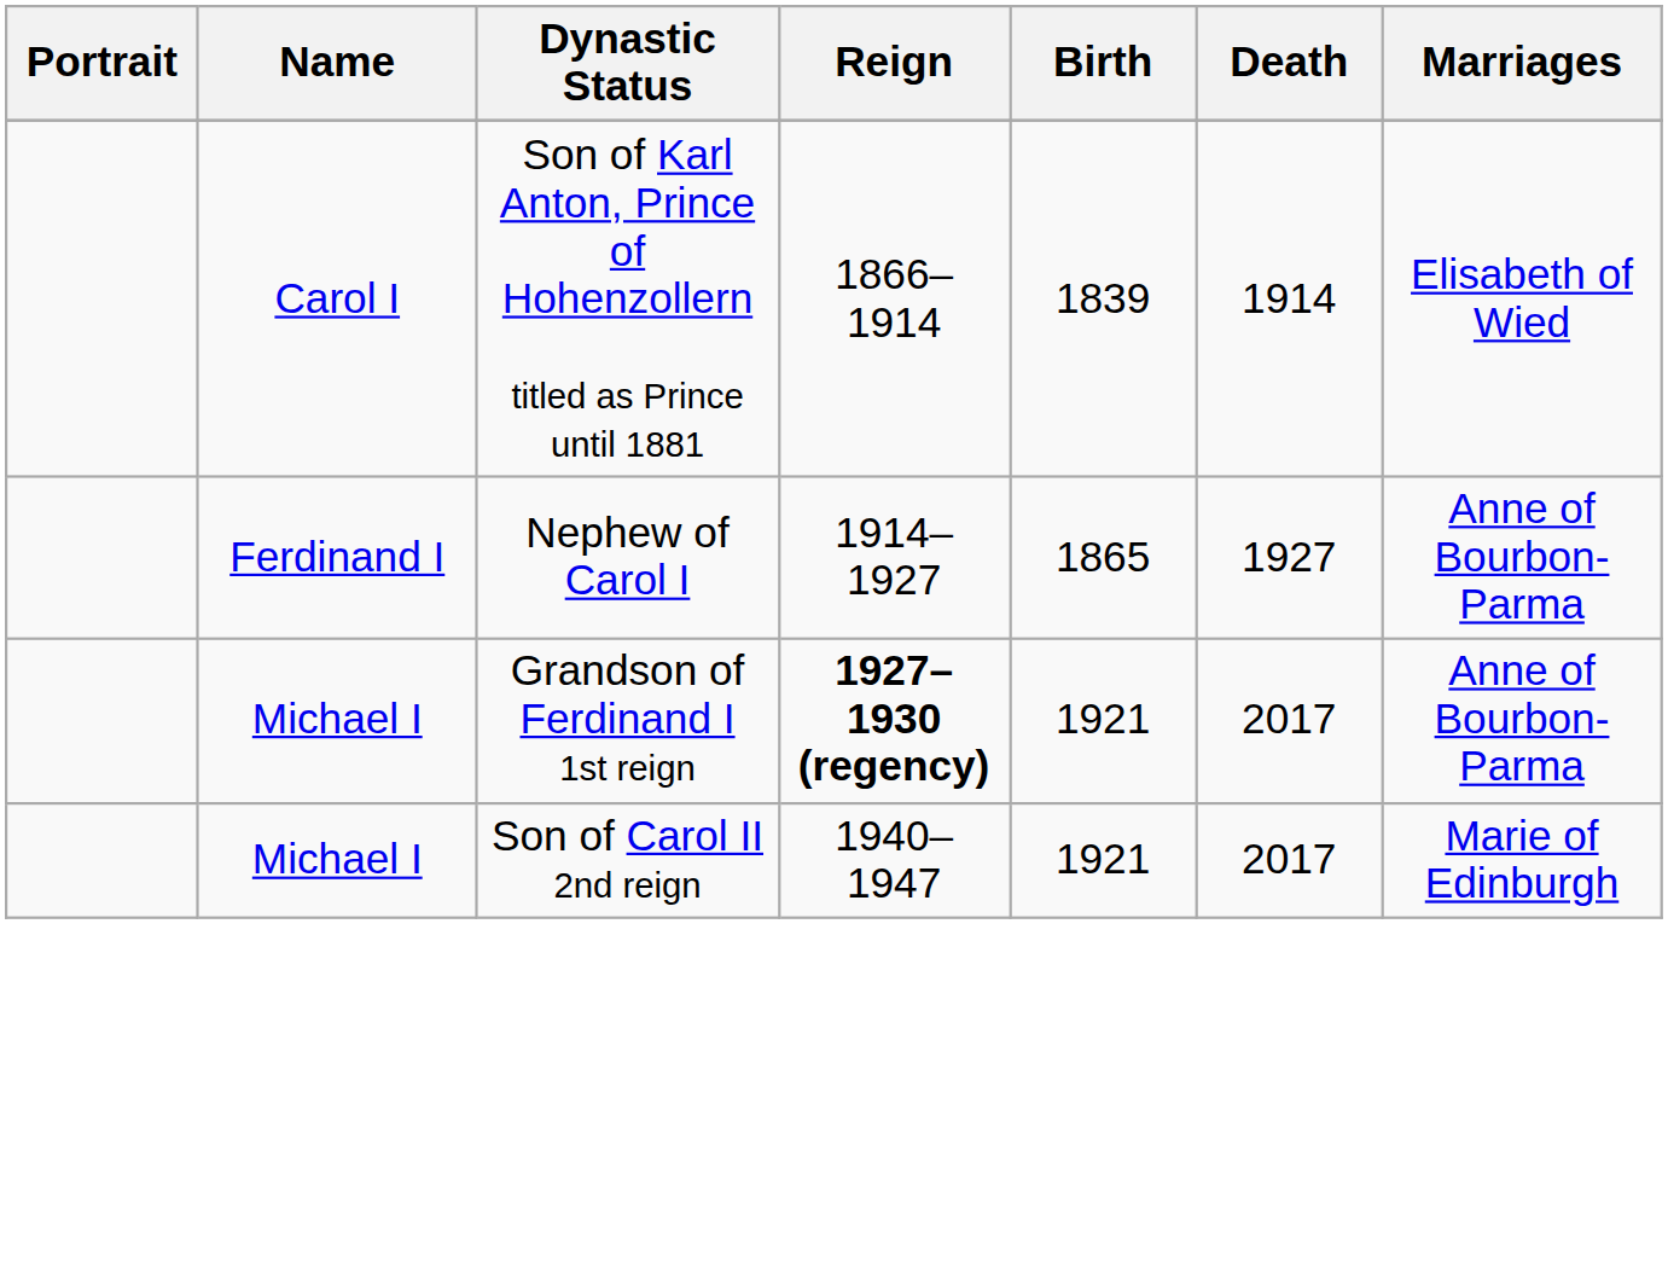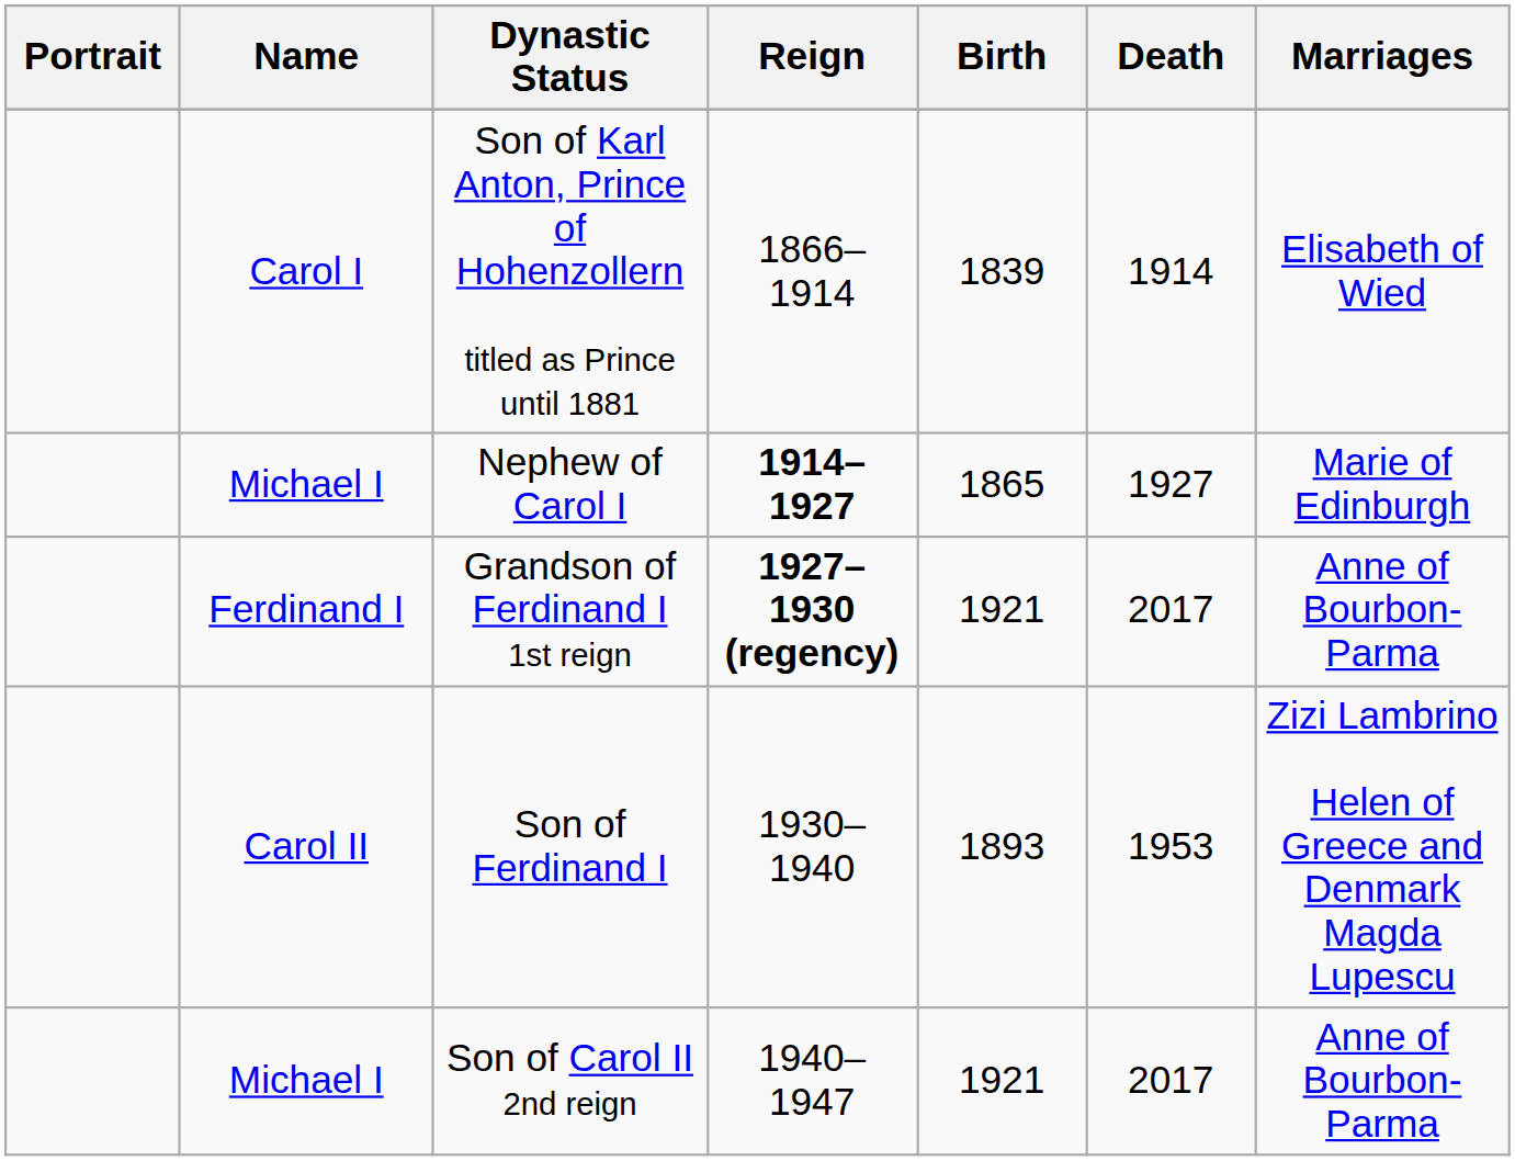Nephew of Carol I | Name: Ferdinand I -> Michael I
Nephew of Carol I | Reign: normal -> bold
Nephew of Carol I | Marriages: Anne of Bourbon-Parma -> Marie of Edinburgh
Grandson of Ferdinand I 1st reign | Name: Michael I -> Ferdinand I
+ row: Carol II | Son of Ferdinand I | 1930–1940 | 1893 | 1953 | Zizi Lambrino Helen of Greece and Denmark Magda Lupescu
Son of Carol II 2nd reign | Marriages: Marie of Edinburgh -> Anne of Bourbon-Parma
